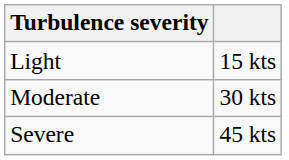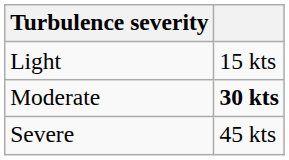Moderate | column 2: normal -> bold
